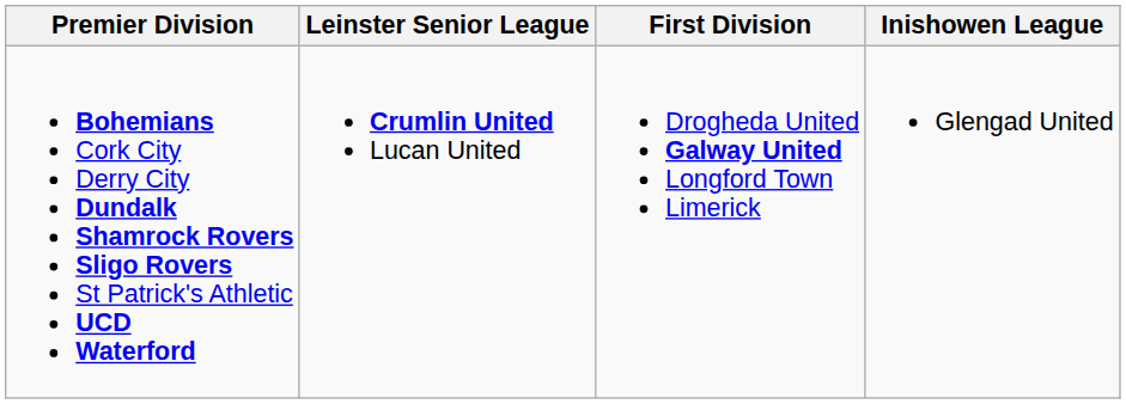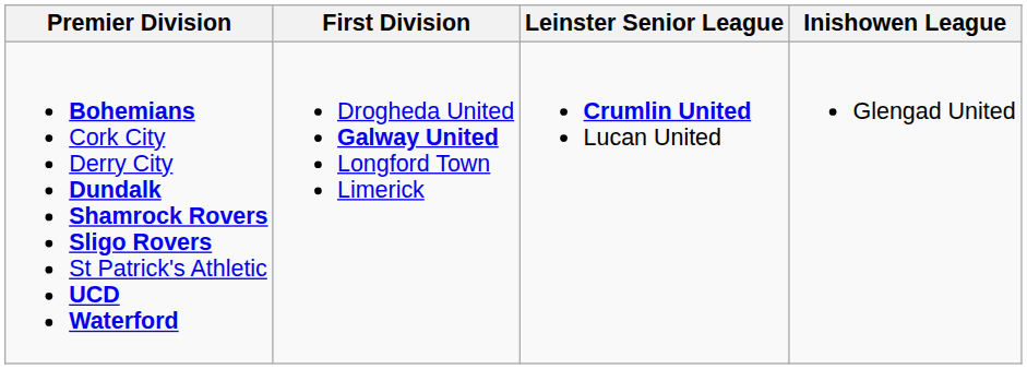columns swapped: First Division <-> Leinster Senior League
